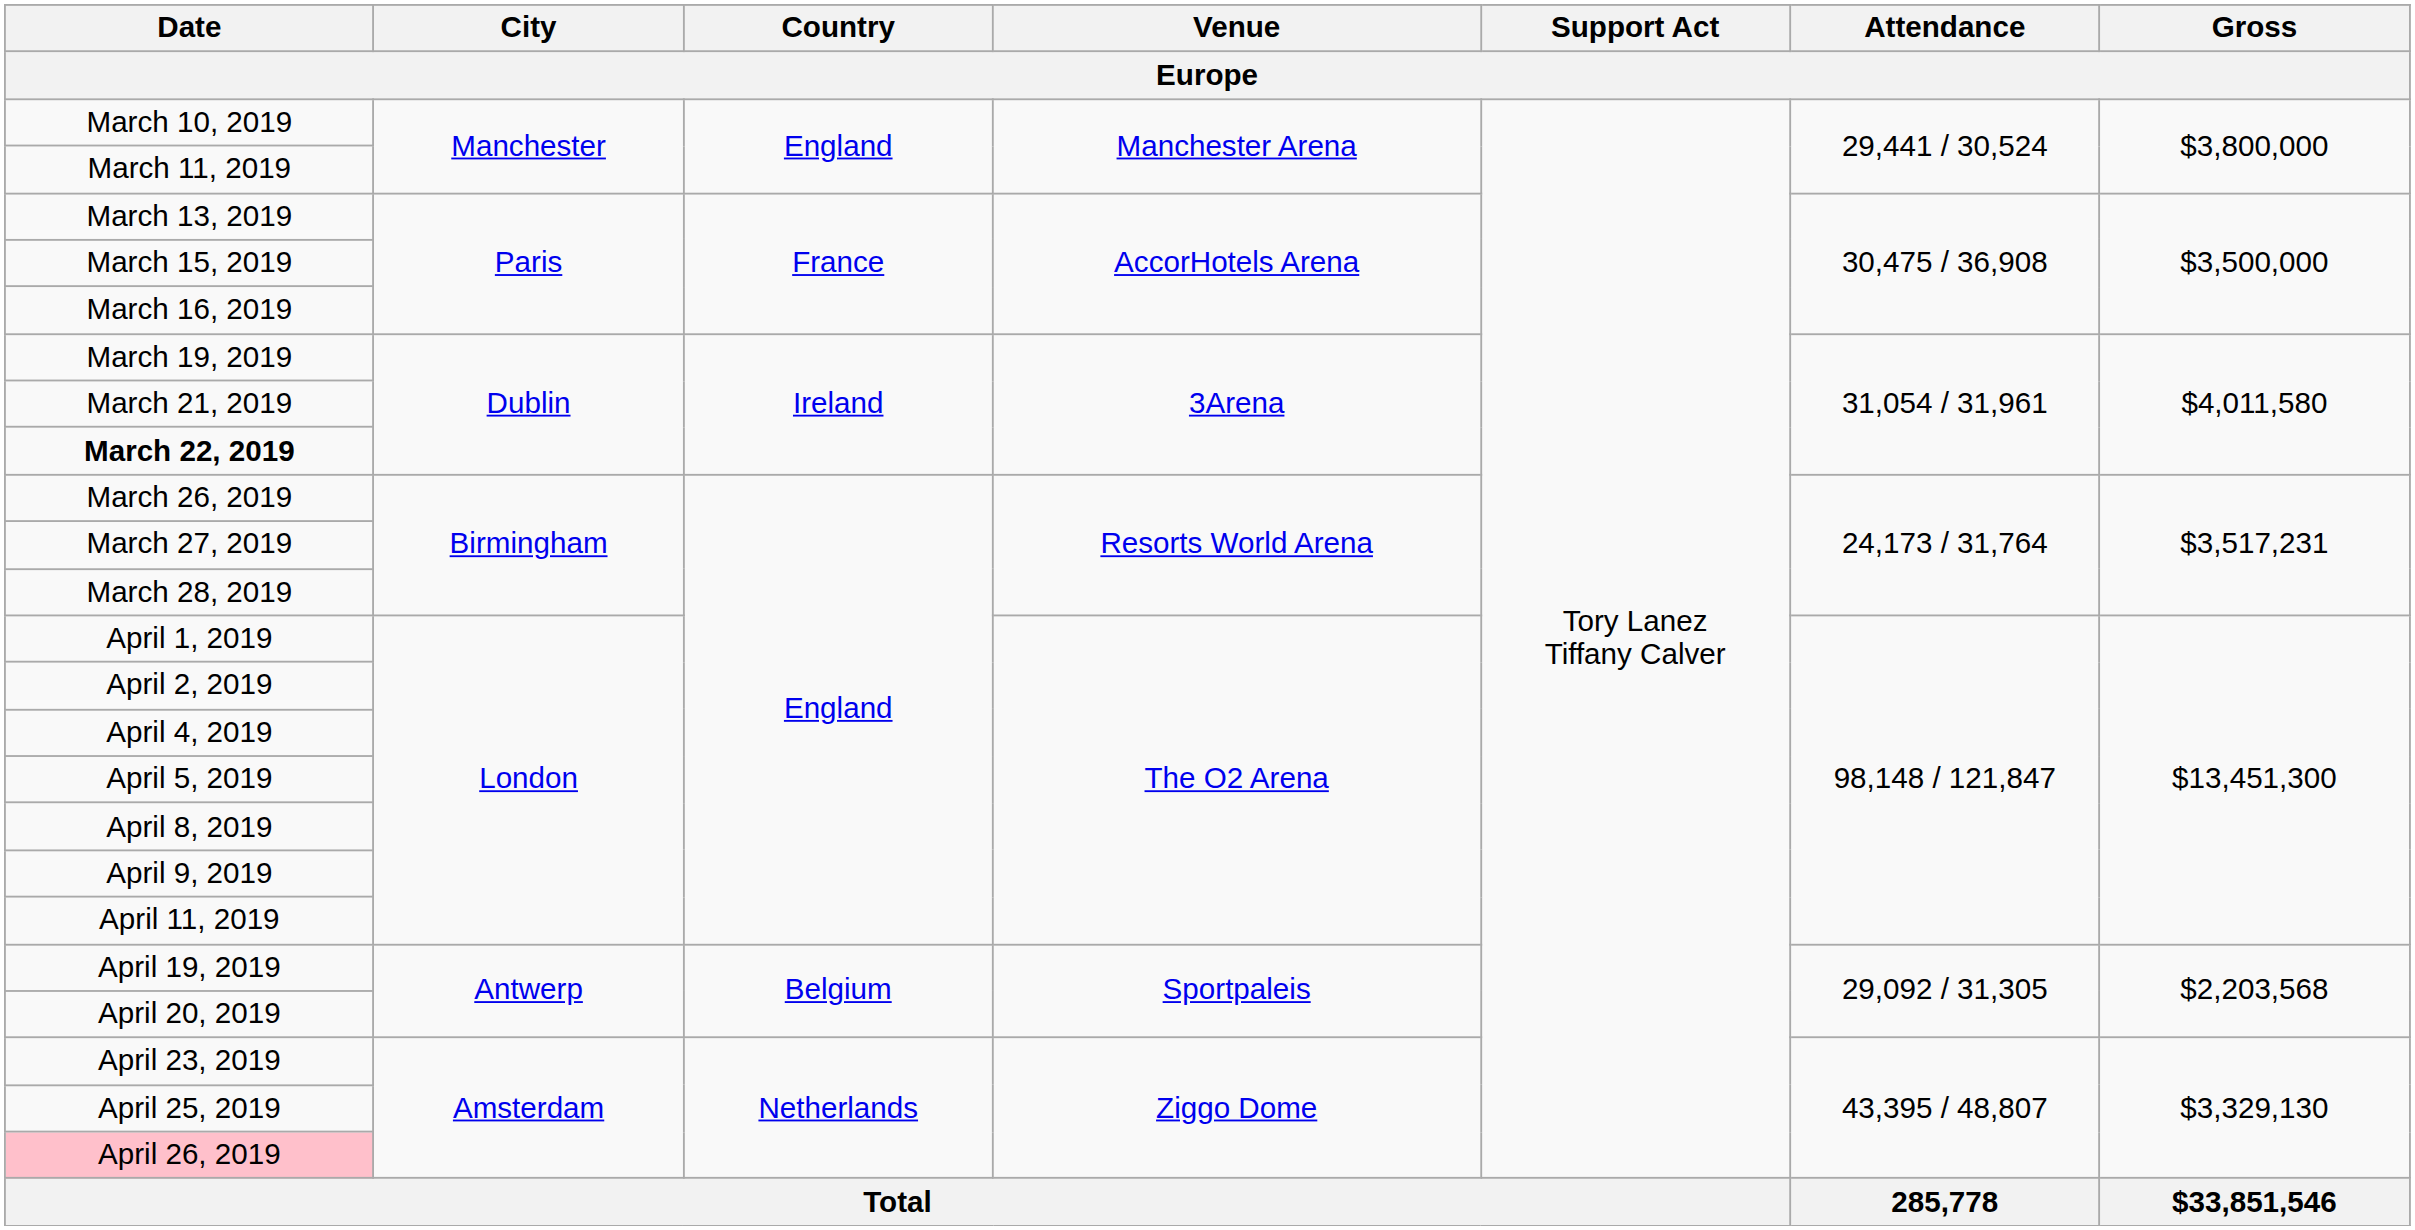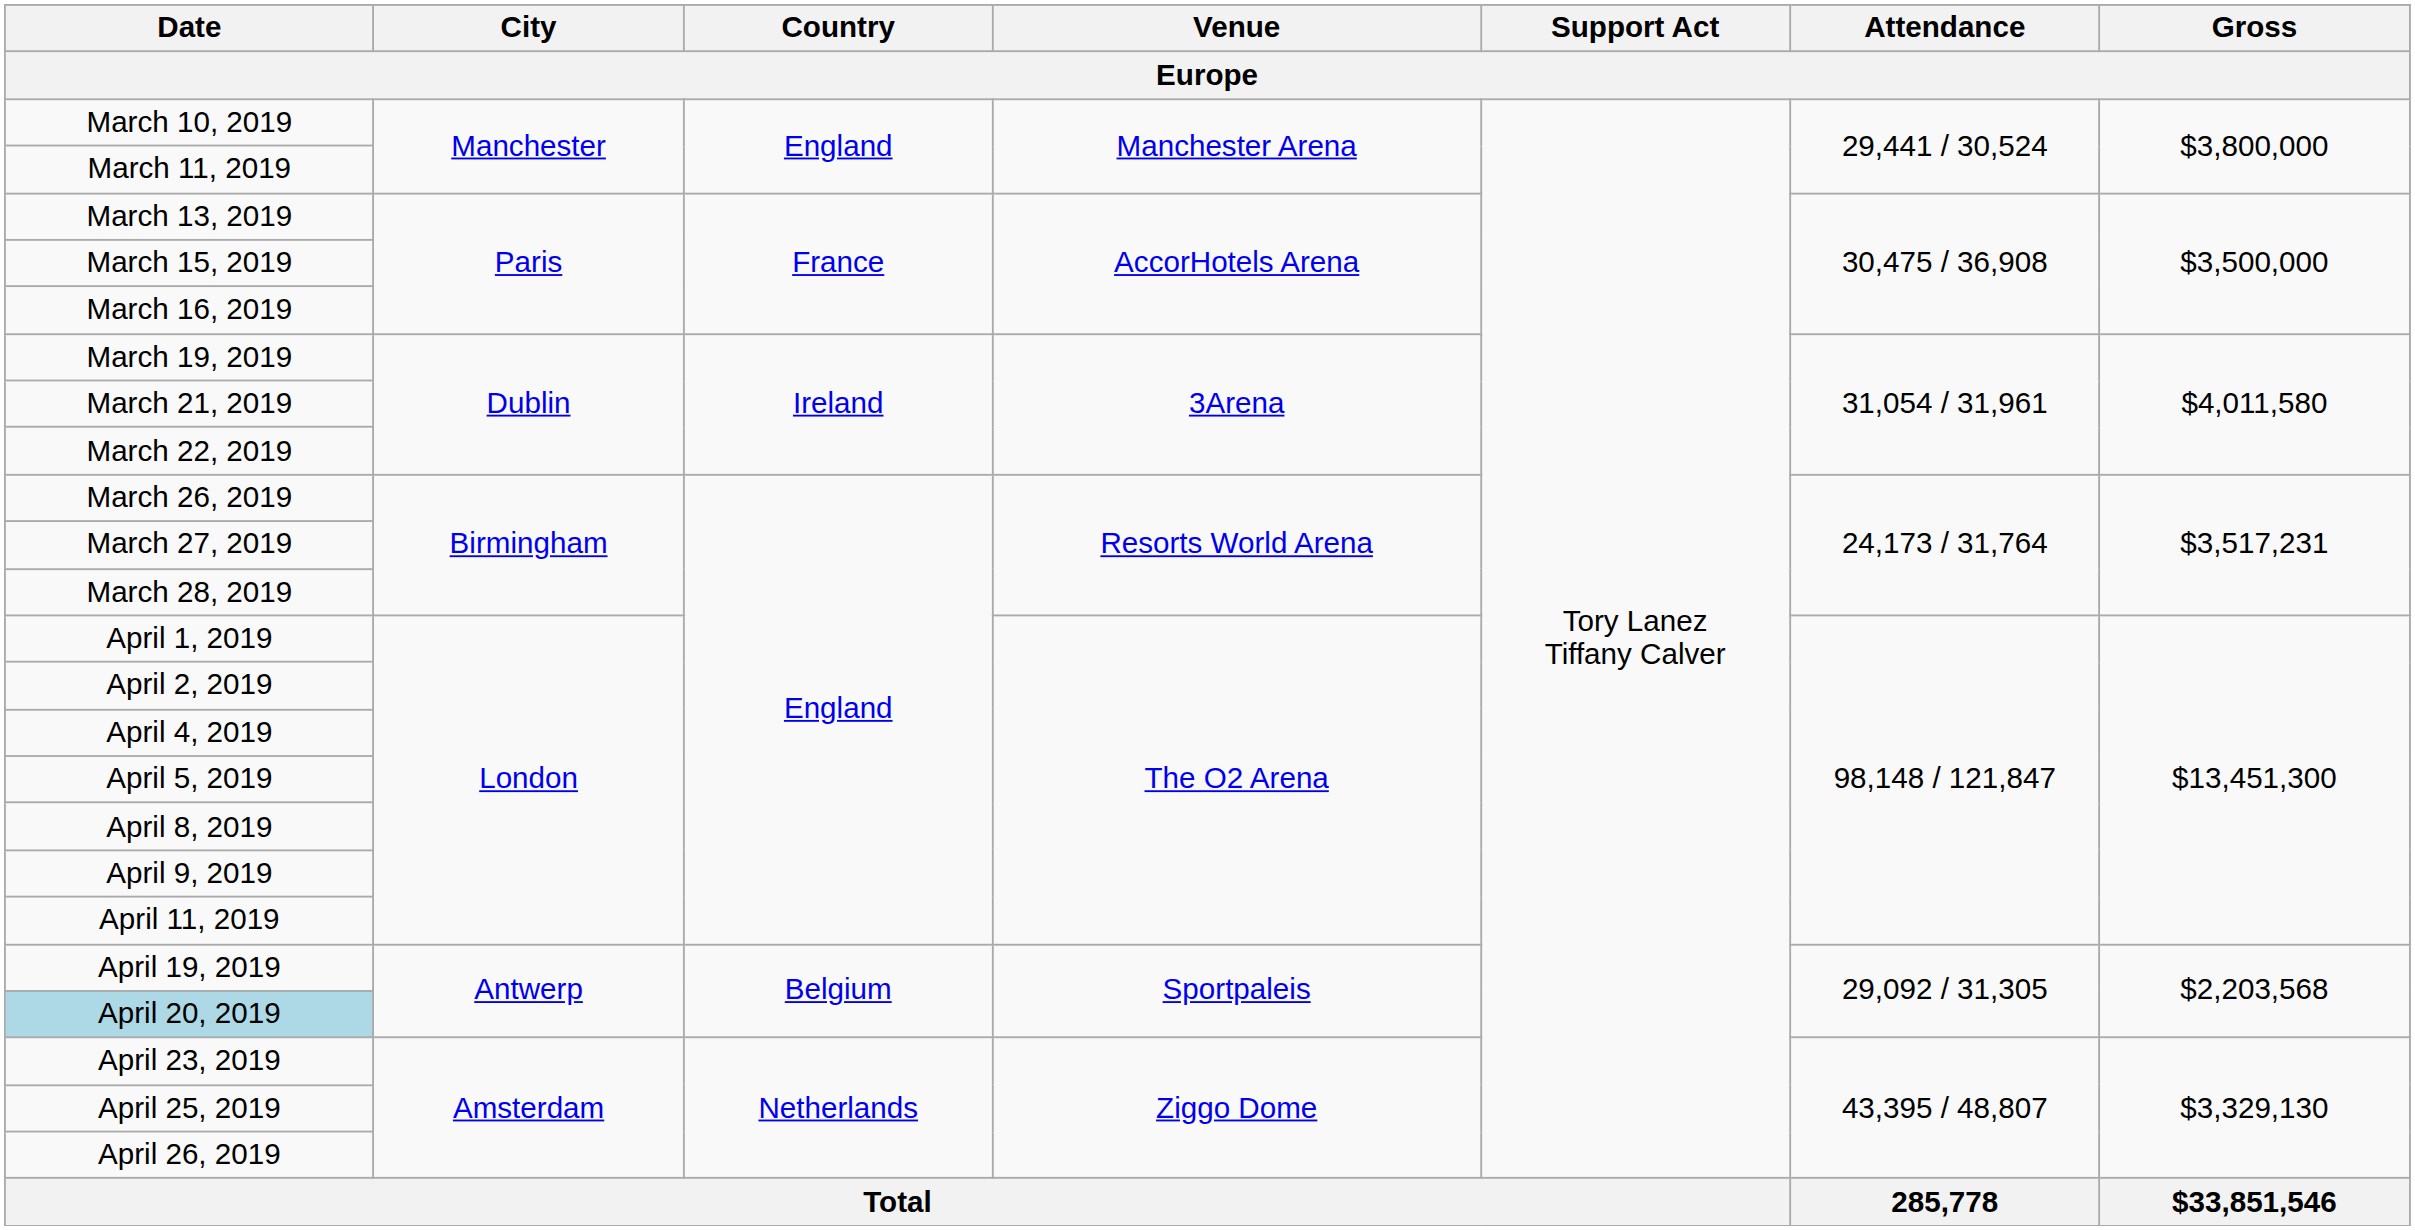March 22, 2019 | Date: bold -> normal
April 20, 2019 | Date: no background -> lightblue background
April 26, 2019 | Date: pink background -> no background
